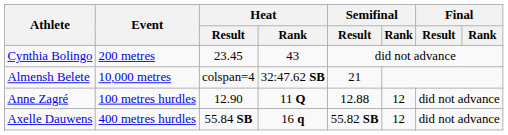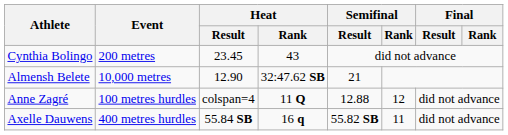Almensh Belete | Heat / Result: colspan=4 -> 12.90
Anne Zagré | Heat / Result: 12.90 -> colspan=4
Axelle Dauwens | Semifinal / Rank: 12 -> 11
